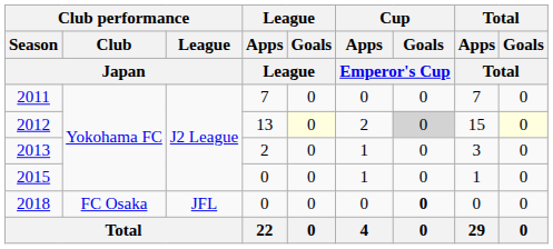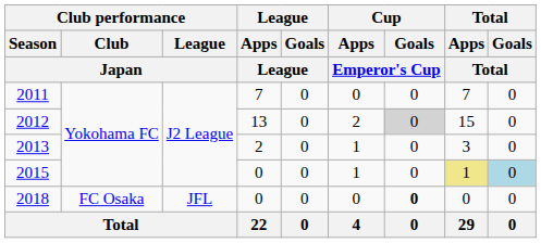2012 | League / Goals / League: lightyellow background -> no background
2012 | Total / Goals / Total: lightyellow background -> no background
2015 | Total / Apps / Total: no background -> khaki background
2015 | Total / Goals / Total: no background -> lightblue background
